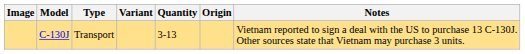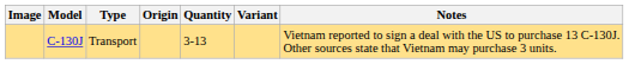columns swapped: Variant <-> Origin
